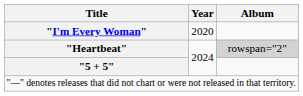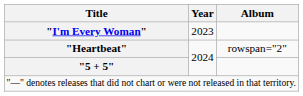"I'm Every Woman" | Year: 2020 -> 2023
"Heartbeat" | Album: lightgrey background -> no background
